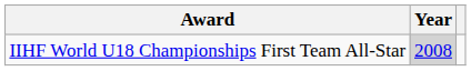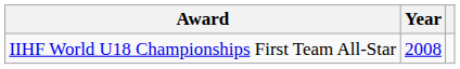row 2 | Year: lightgrey background -> no background
